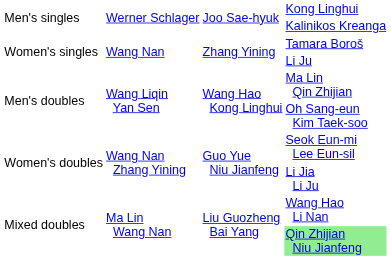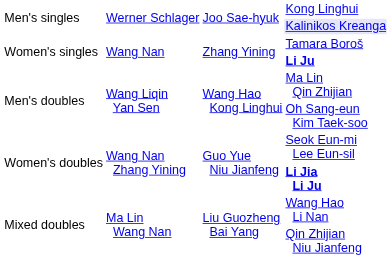Kalinikos Kreanga | column 4: no background -> lavender background
Li Ju | column 4: normal -> bold
Li Jia Li Ju | column 4: normal -> bold
Qin Zhijian Niu Jianfeng | column 4: lightgreen background -> no background
